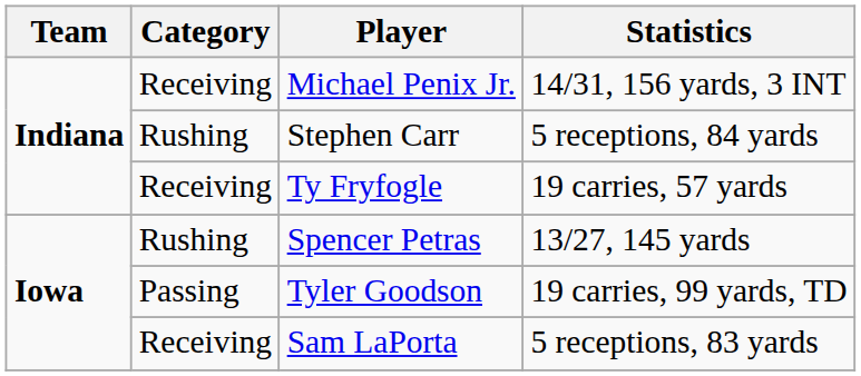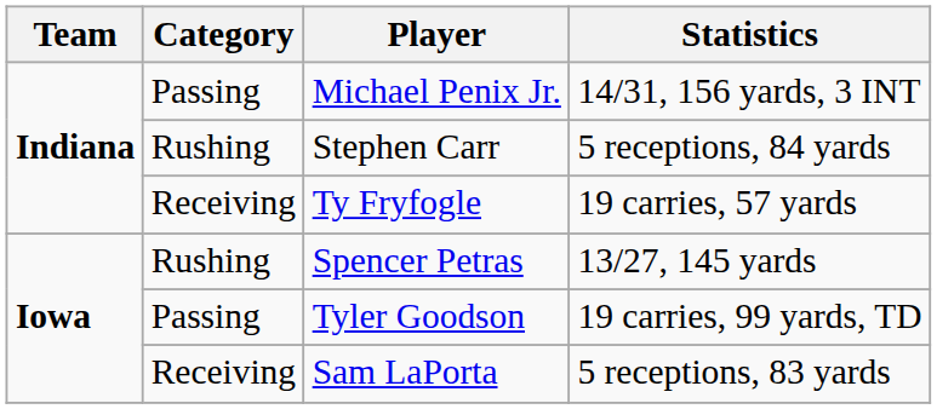Michael Penix Jr. | Category: Receiving -> Passing
